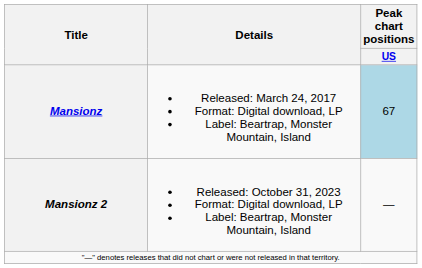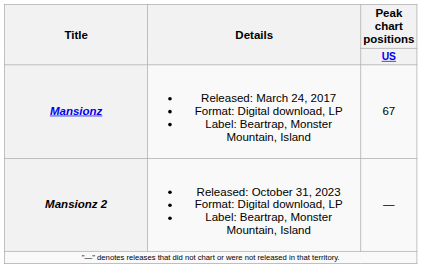Mansionz | Peak chart positions / US: lightblue background -> no background
